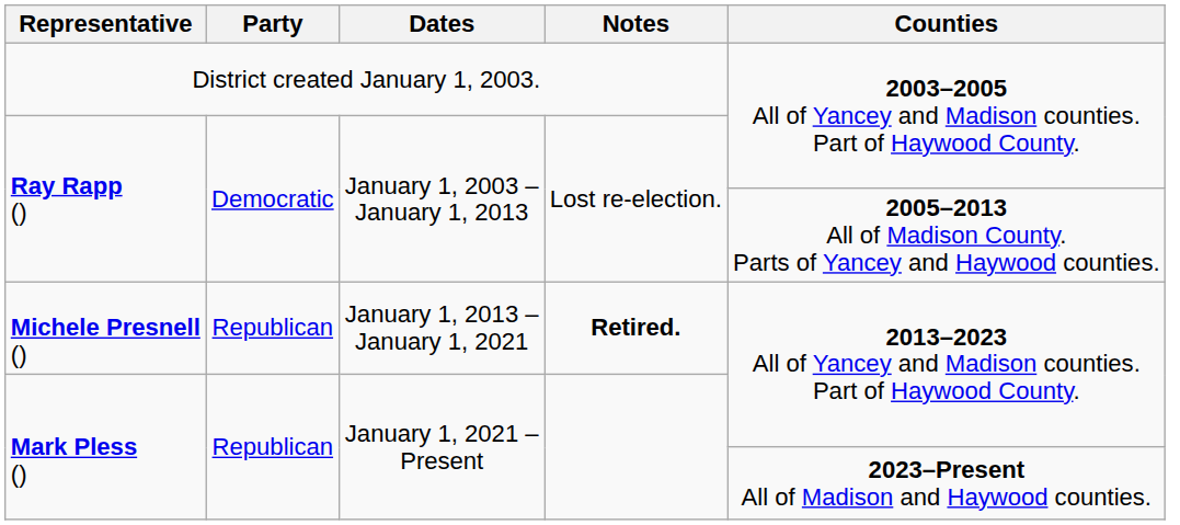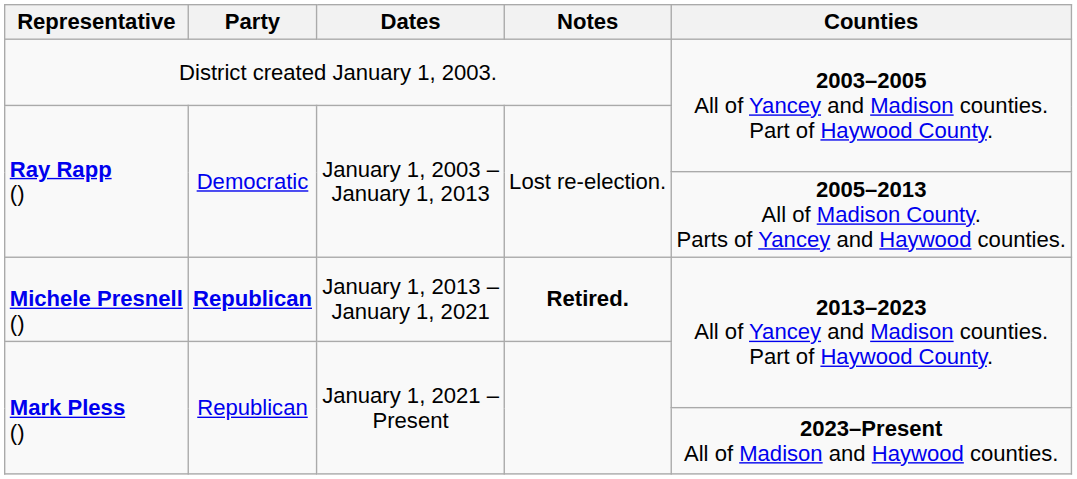Michele Presnell () | Party: normal -> bold
